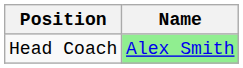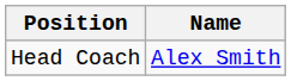Head Coach | Name: lightgreen background -> no background
